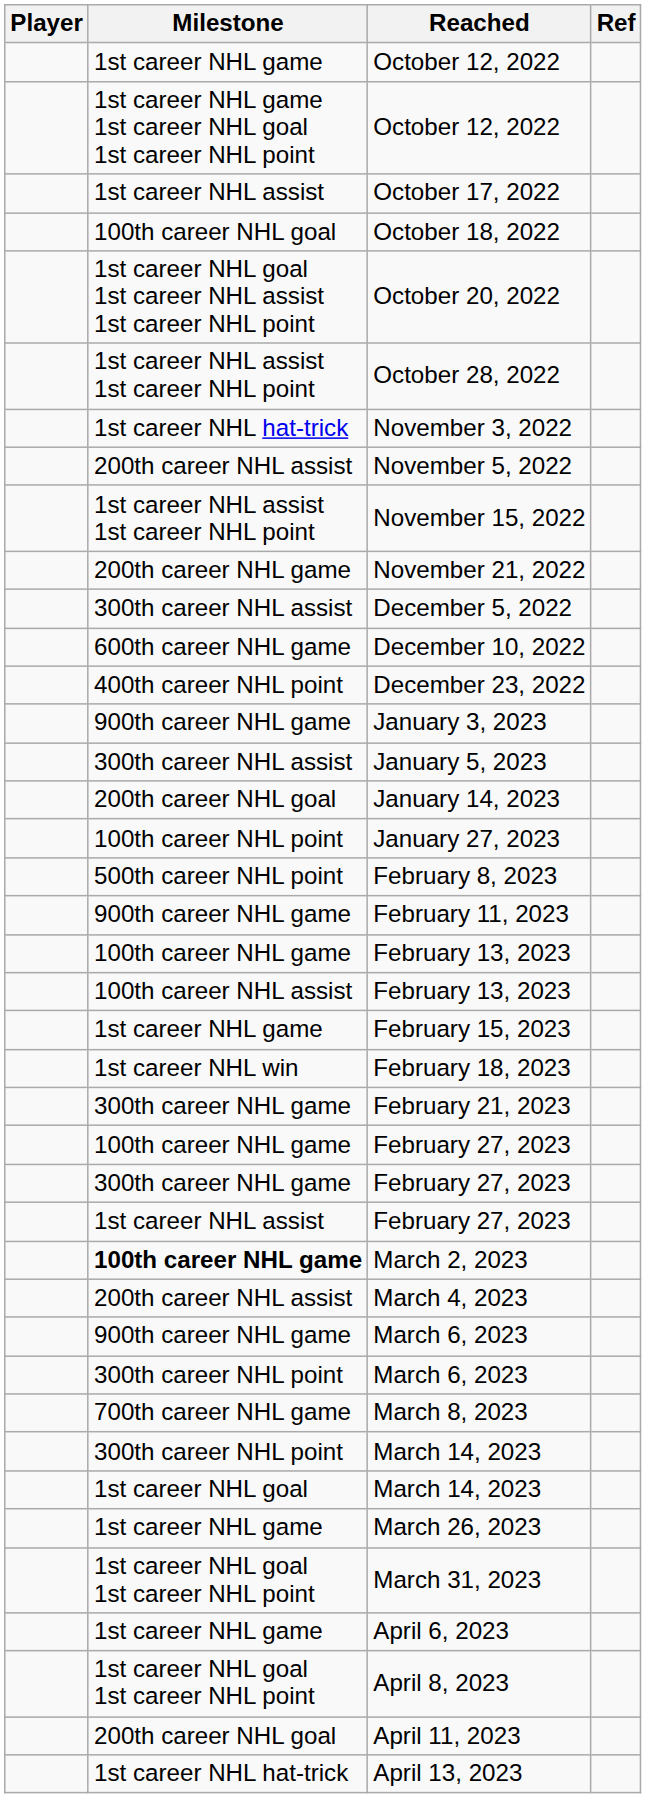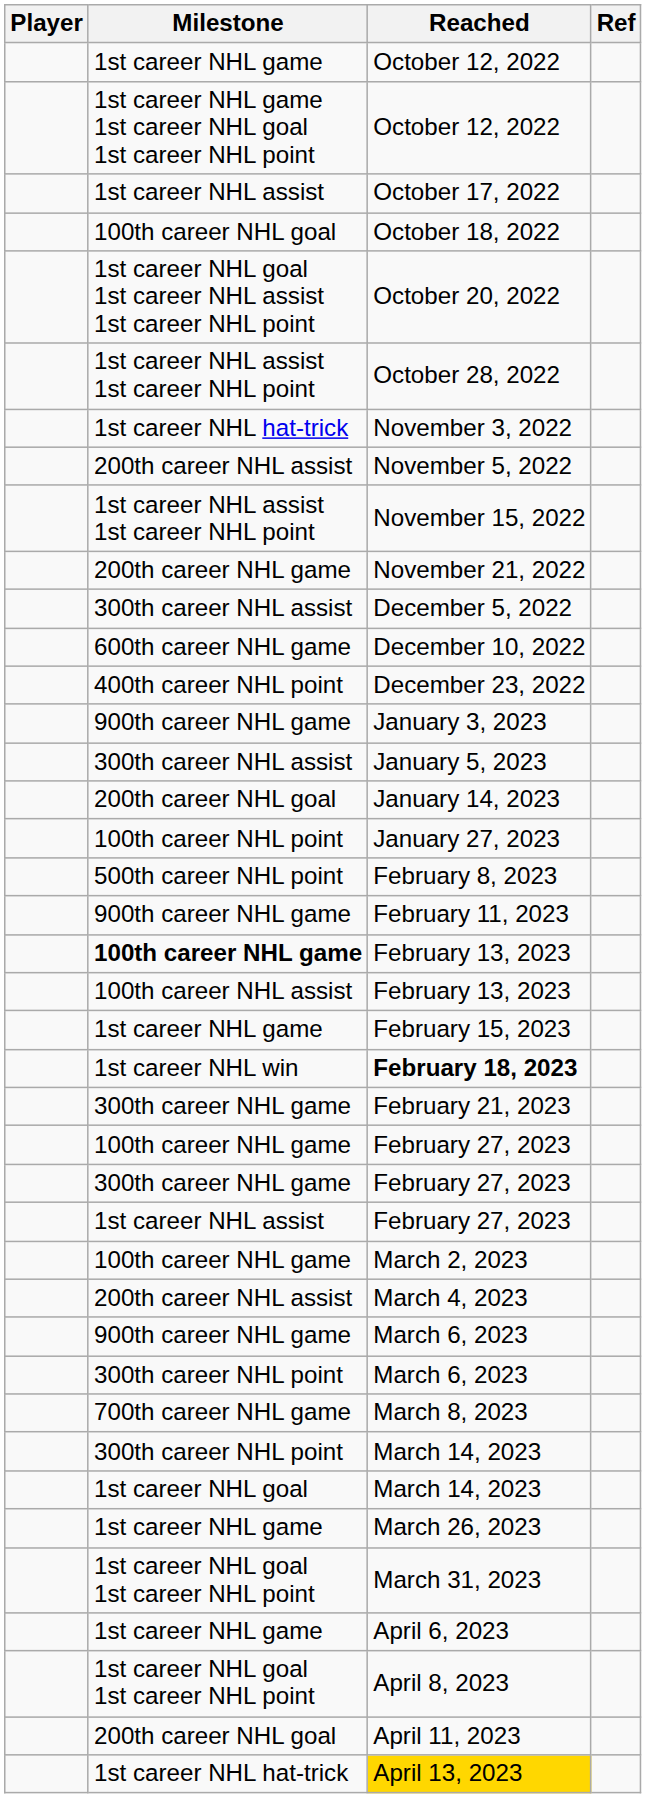row 21 | Milestone: normal -> bold
row 24 | Reached: normal -> bold
row 29 | Milestone: bold -> normal
row 41 | Reached: no background -> gold background
